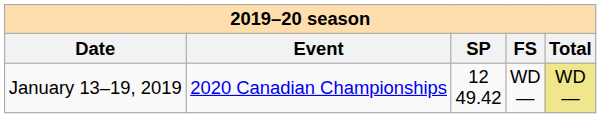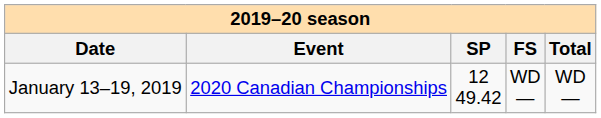January 13–19, 2019 | Total: khaki background -> no background
